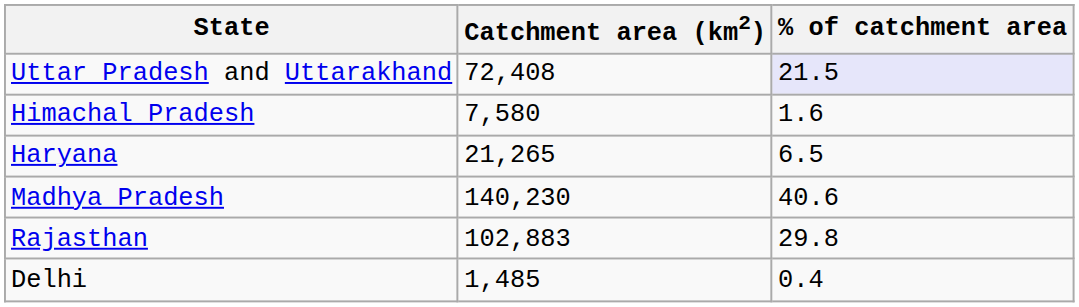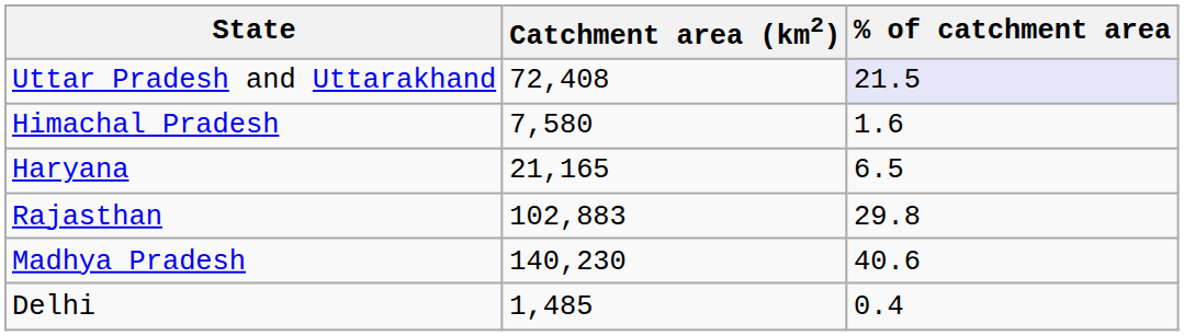Haryana | Catchment area (km2): 21,265 -> 21,165
rows swapped: Rajasthan <-> Madhya Pradesh
